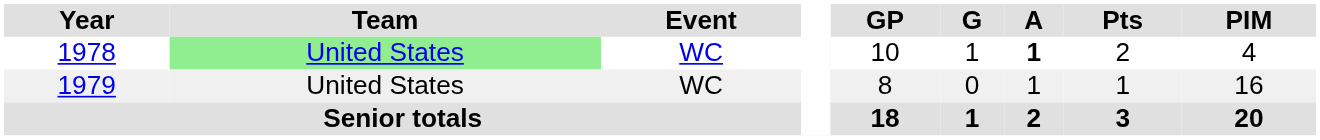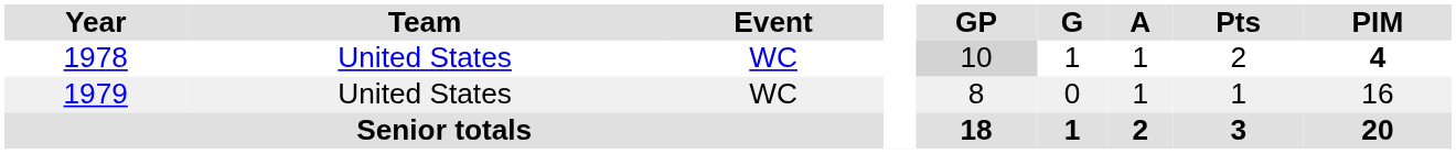1978 | Team: lightgreen background -> no background
1978 | GP: no background -> lightgrey background
1978 | A: bold -> normal
1978 | PIM: normal -> bold
